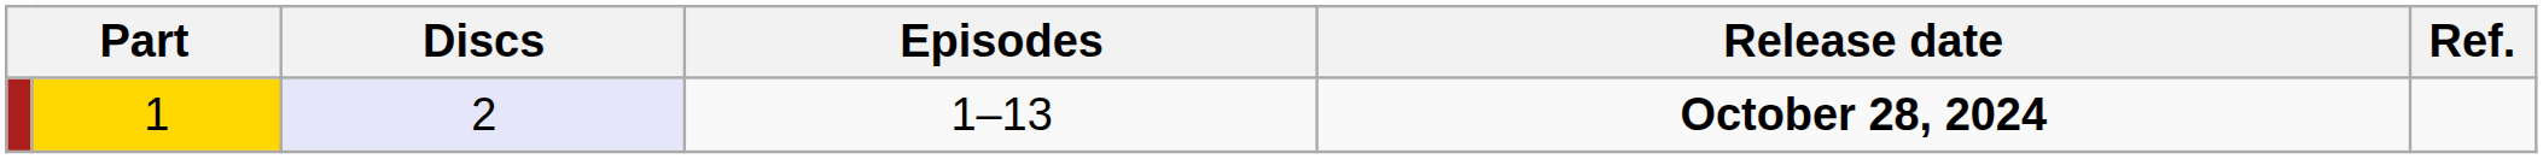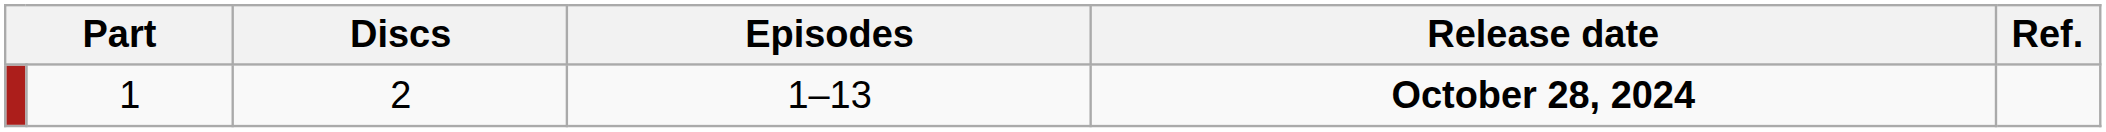row 2 | column 2: gold background -> no background
row 2 | Discs: lavender background -> no background
